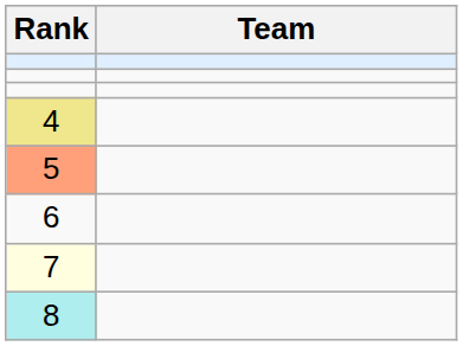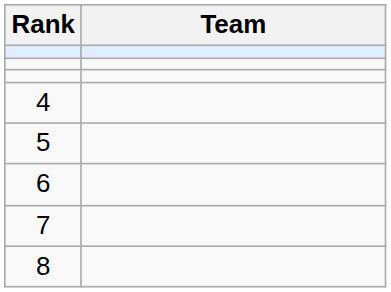row 5 | Rank: khaki background -> no background
row 6 | Rank: lightsalmon background -> no background
row 8 | Rank: lightyellow background -> no background
row 9 | Rank: paleturquoise background -> no background
